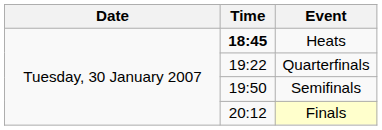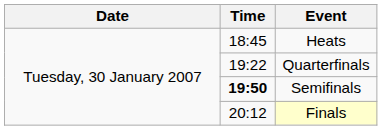Heats | Time: bold -> normal
Semifinals | Time: normal -> bold
